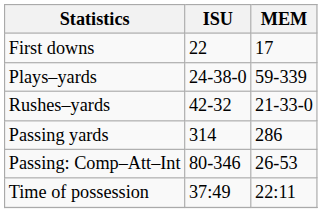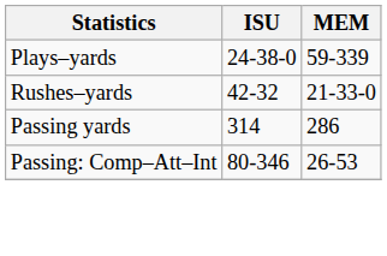- row: First downs | 22 | 17
- row: Time of possession | 37:49 | 22:11
